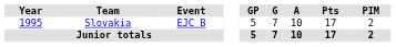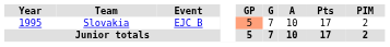Slovakia | GP: no background -> lightsalmon background
